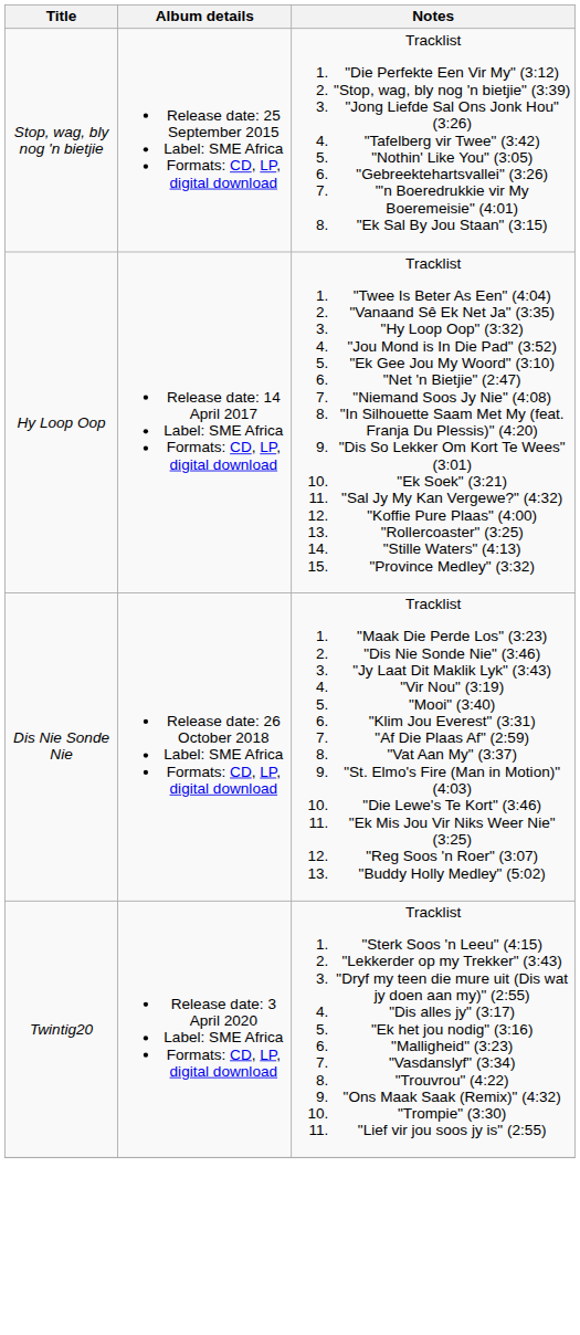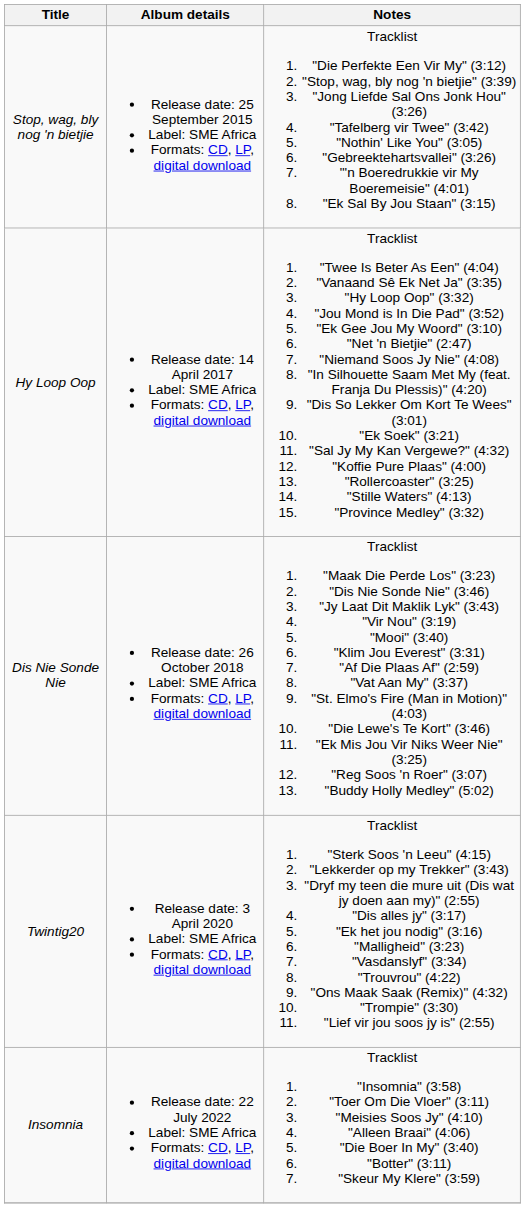+ row: Insomnia | Release date: 22 July 2022 Label: SME Africa Formats: CD, LP, digital download | Tracklist "Insomnia" (3:58) "Toer Om Die Vloer" (3:11) "Meisies Soos Jy" (4:10) "Alleen Braai" (4:06) "Die Boer In My" (3:40) "Botter" (3:11) "Skeur My Klere" (3:59)
